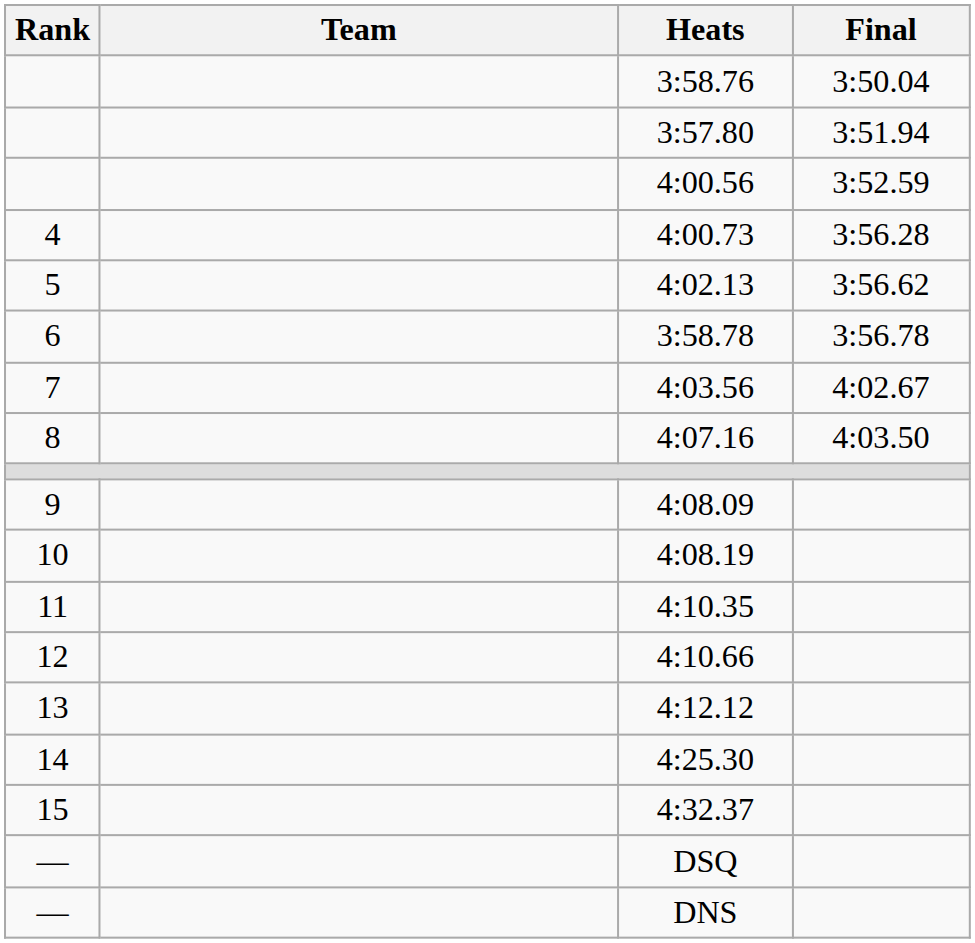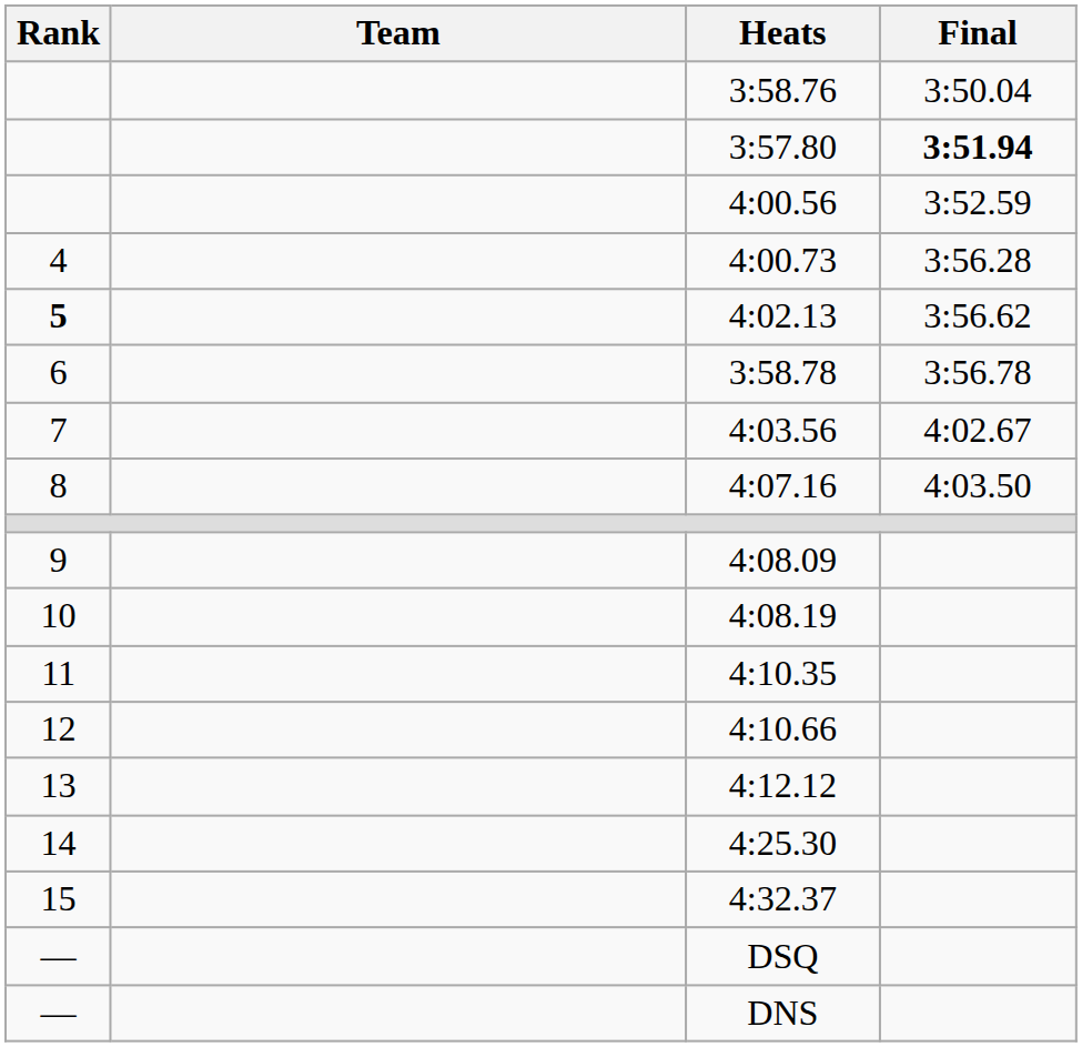3:57.80 | Final: normal -> bold
4:02.13 | Rank: normal -> bold
